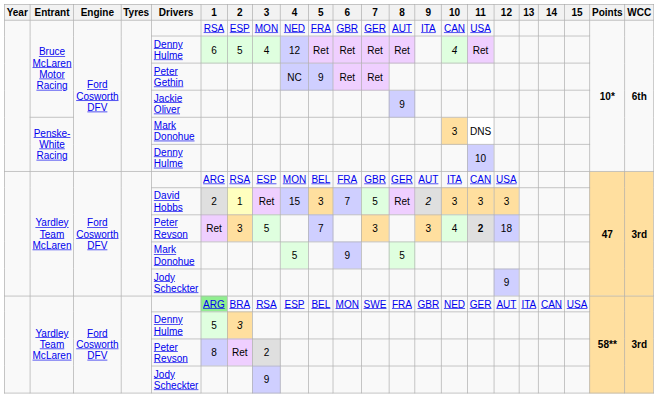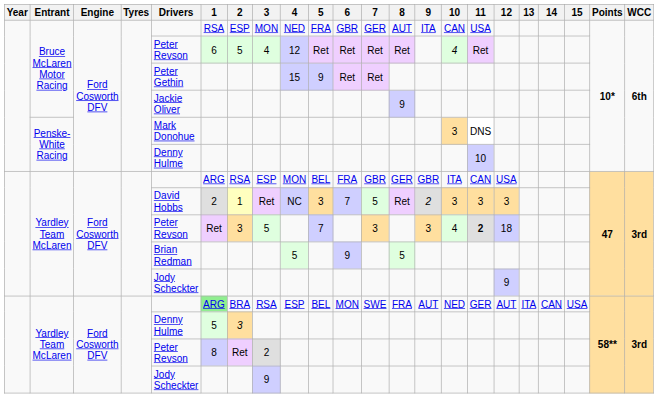row 3 | Drivers: Denny Hulme -> Peter Revson
row 4 | 4: NC -> 15
row 8 | 9: AUT -> GBR
row 9 | 4: 15 -> NC
row 11 | Drivers: Mark Donohue -> Brian Redman
row 13 | 9: GBR -> AUT
